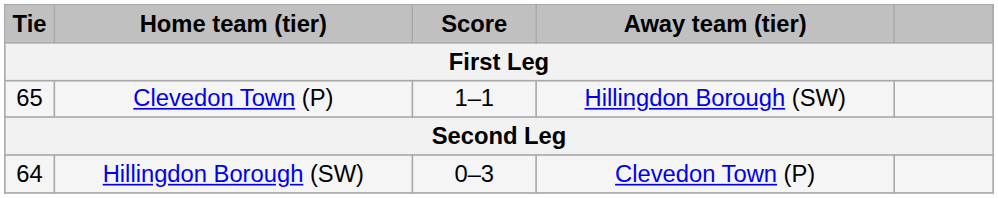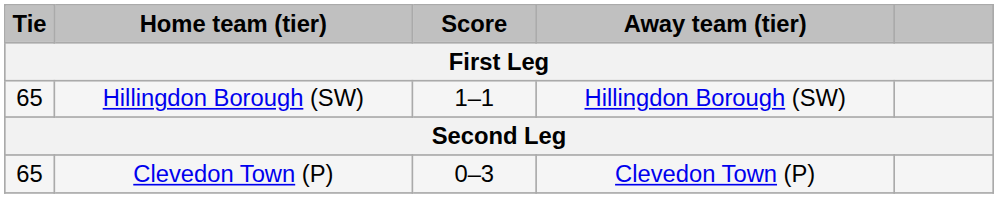row 3 | Home team (tier): Clevedon Town (P) -> Hillingdon Borough (SW)
row 5 | Tie: 64 -> 65
row 5 | Home team (tier): Hillingdon Borough (SW) -> Clevedon Town (P)
